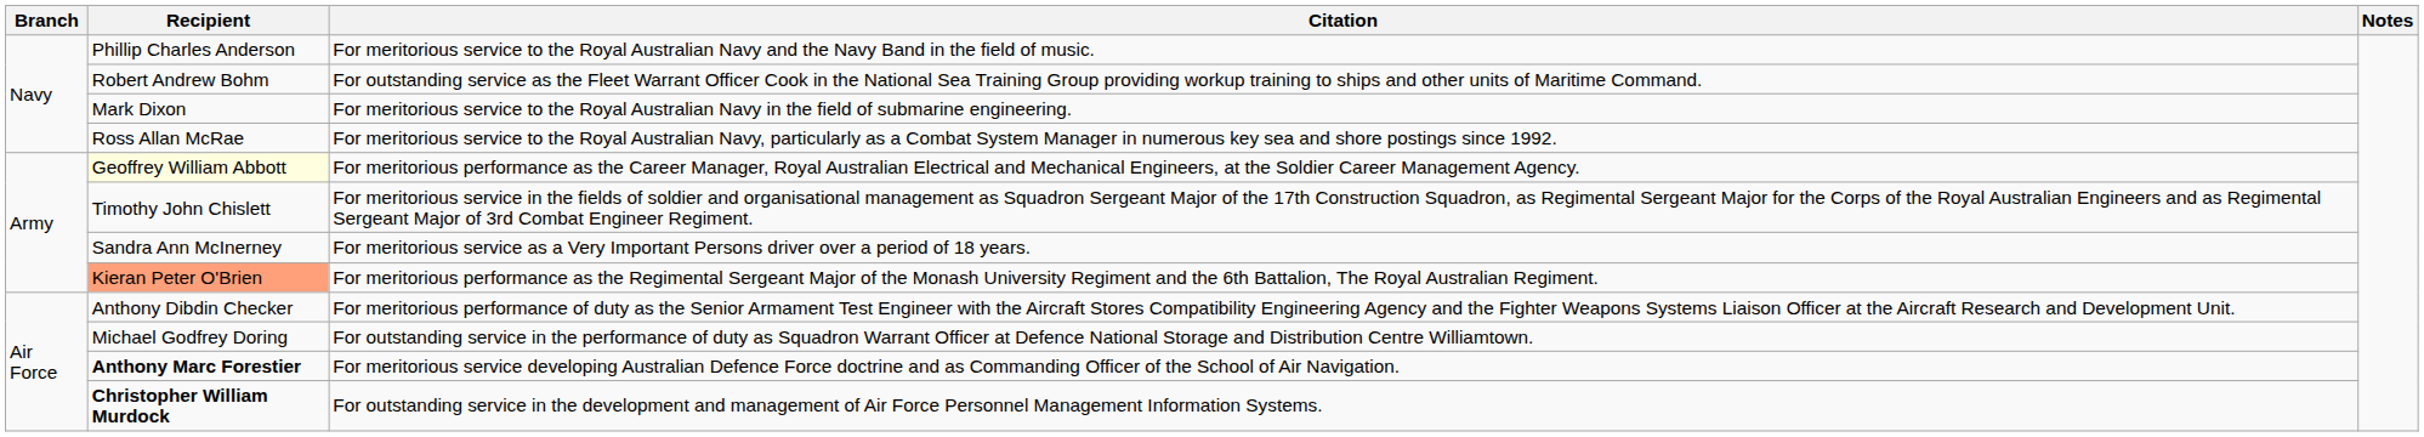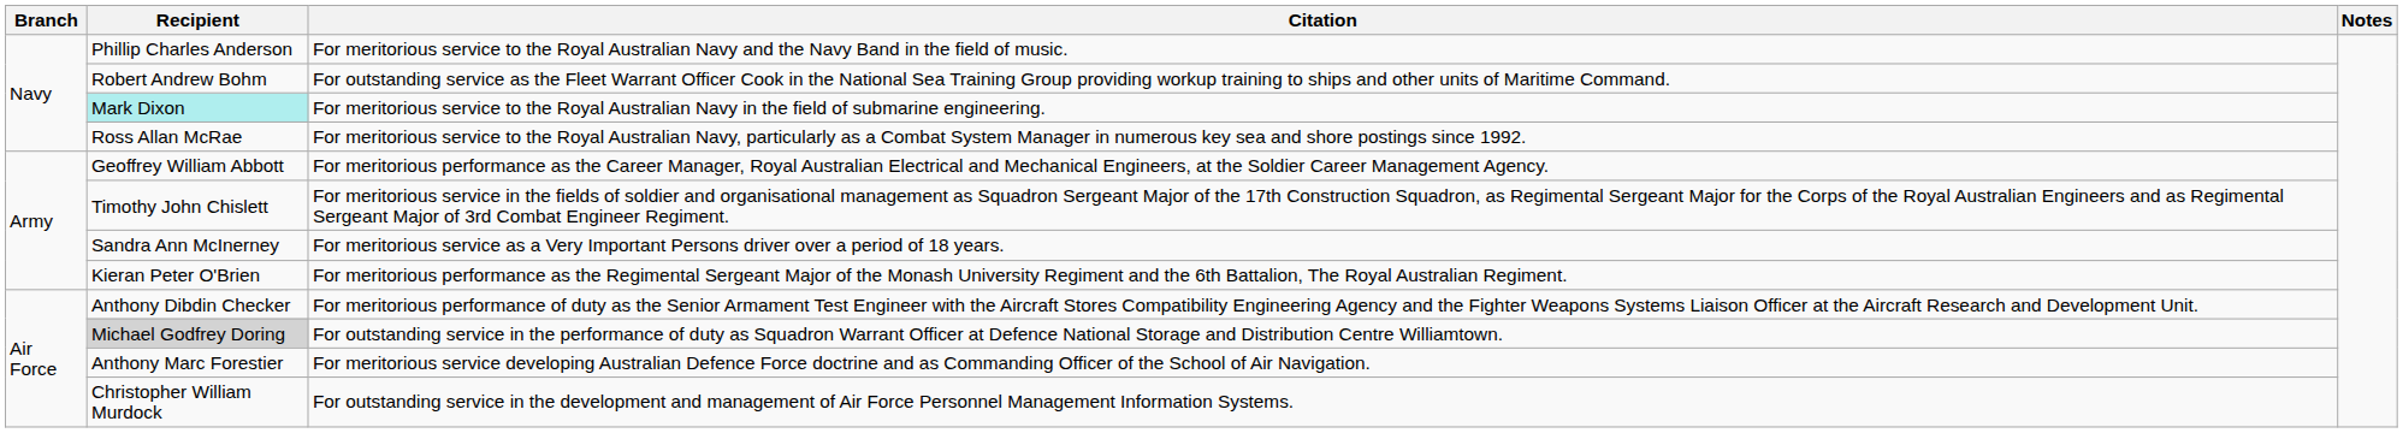Mark Dixon | Recipient: no background -> paleturquoise background
Geoffrey William Abbott | Recipient: lightyellow background -> no background
Kieran Peter O'Brien | Recipient: lightsalmon background -> no background
Michael Godfrey Doring | Recipient: no background -> lightgrey background
Anthony Marc Forestier | Recipient: bold -> normal
Christopher William Murdock | Recipient: bold -> normal
